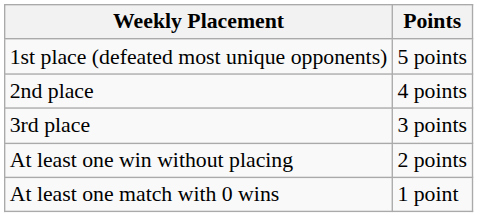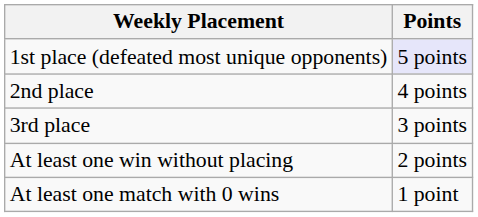1st place (defeated most unique opponents) | Points: no background -> lavender background
